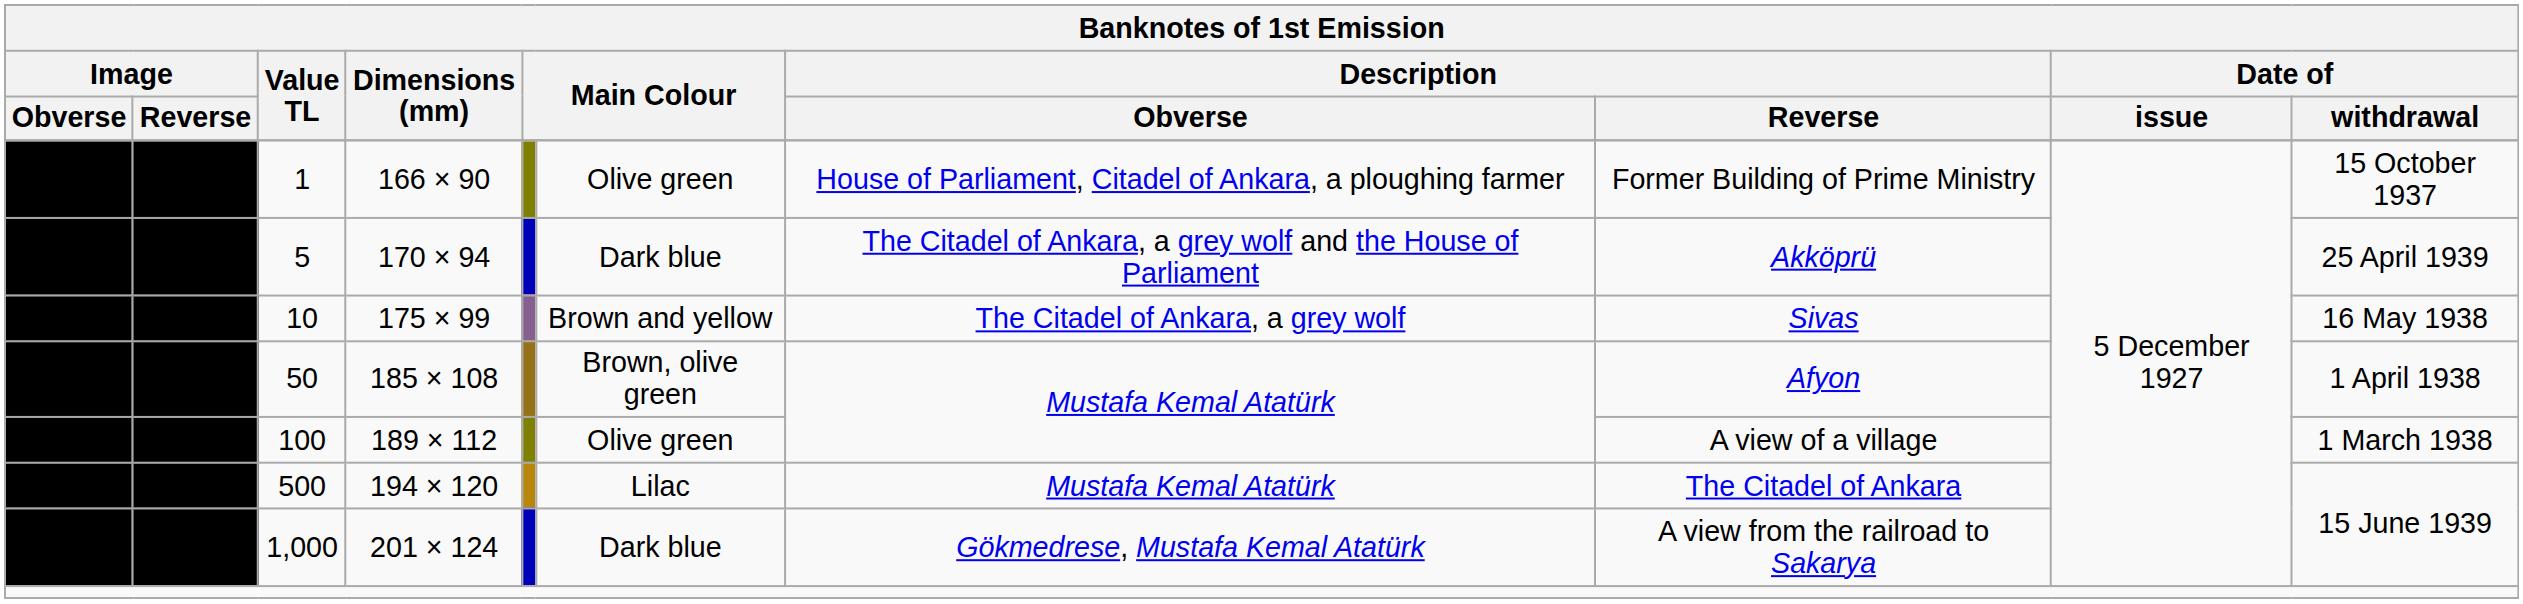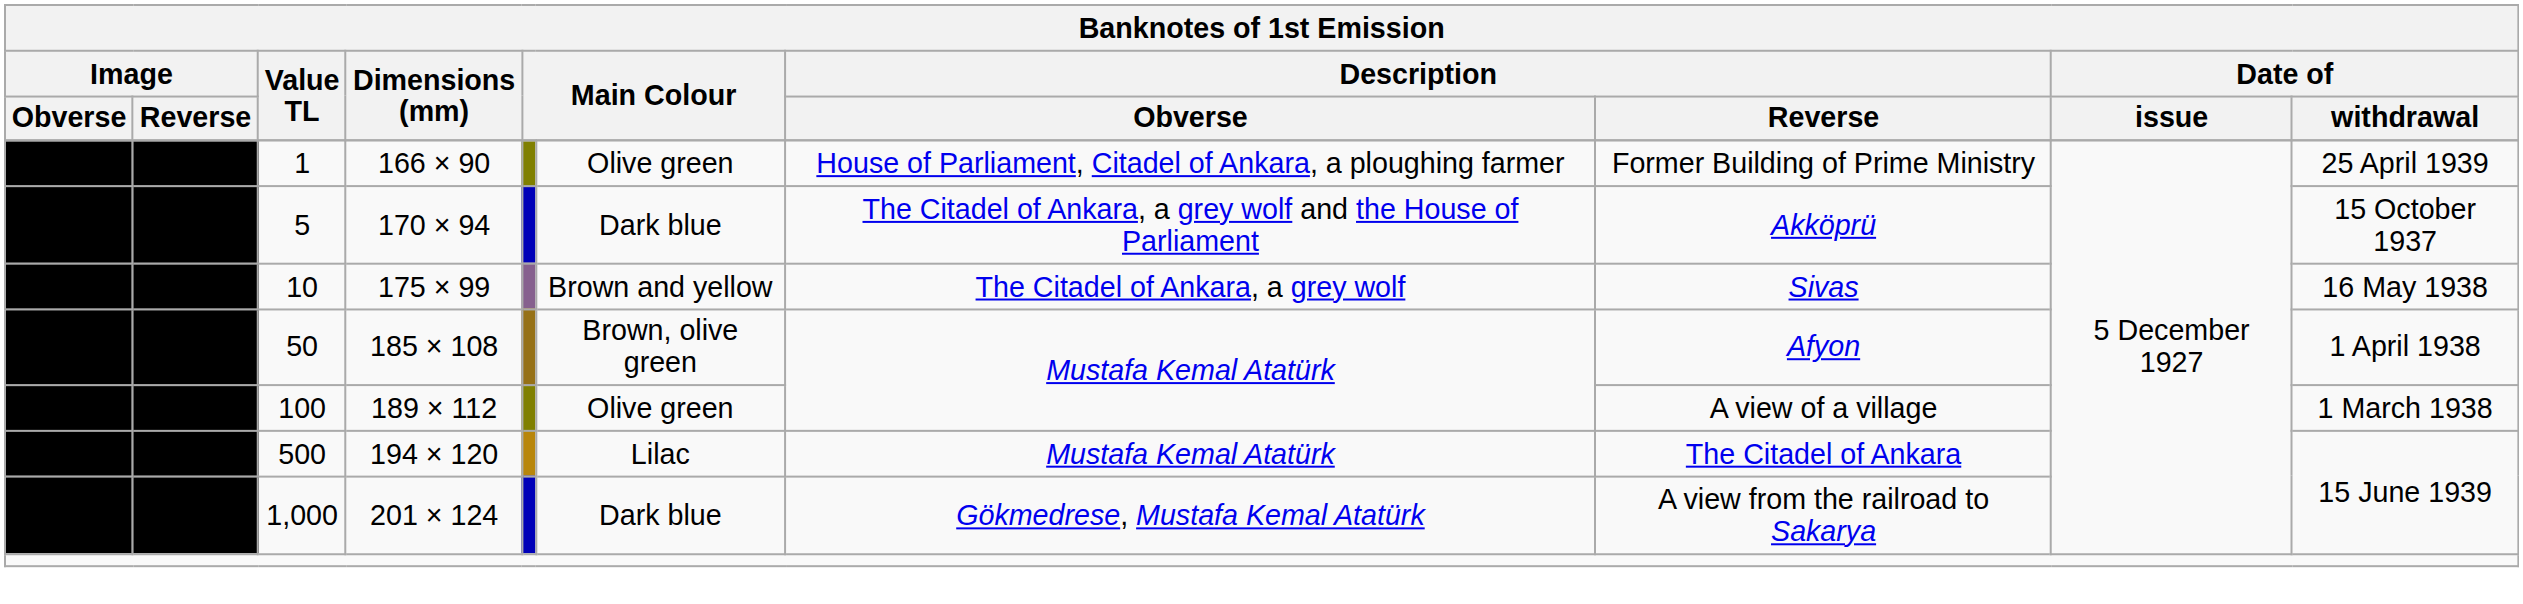1 | Date of / withdrawal: 15 October 1937 -> 25 April 1939
5 | Date of / withdrawal: 25 April 1939 -> 15 October 1937
